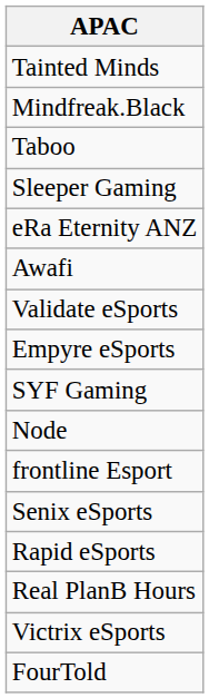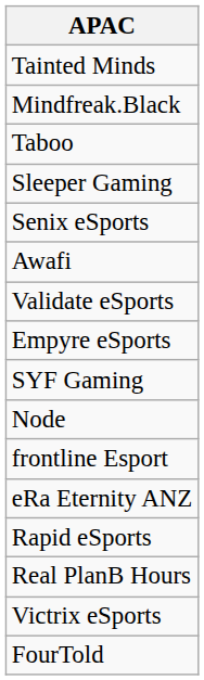row 6 | column 1: eRa Eternity ANZ -> Senix eSports
row 13 | column 1: Senix eSports -> eRa Eternity ANZ
